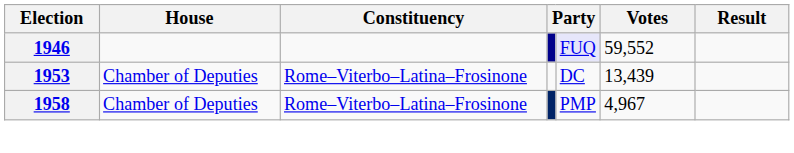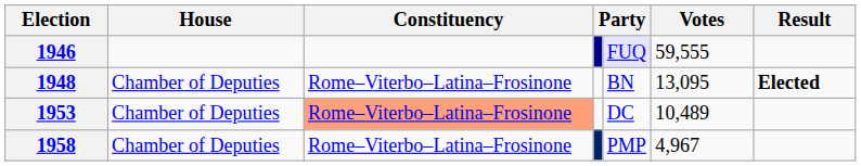1946 | Votes: 59,552 -> 59,555
+ row: 1948 | Chamber of Deputies | Rome–Viterbo–Latina–Frosinone | BN | 13,095 | Elected
1953 | Constituency: no background -> lightsalmon background
1953 | Votes: 13,439 -> 10,489
